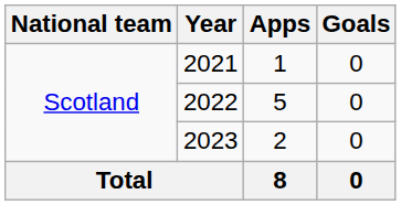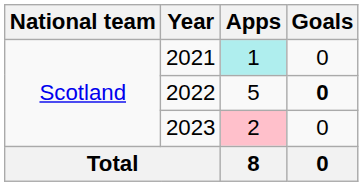2021 | Apps: no background -> paleturquoise background
2022 | Goals: normal -> bold
2023 | Apps: no background -> pink background
